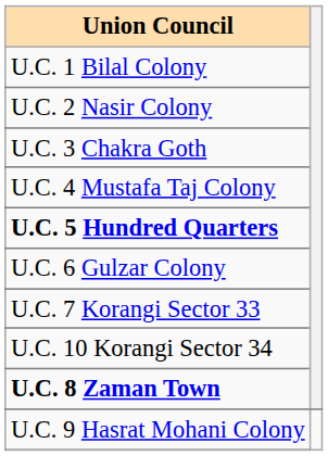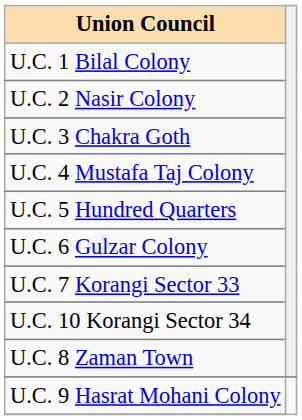U.C. 5 Hundred Quarters | Union Council: bold -> normal
U.C. 8 Zaman Town | Union Council: bold -> normal
